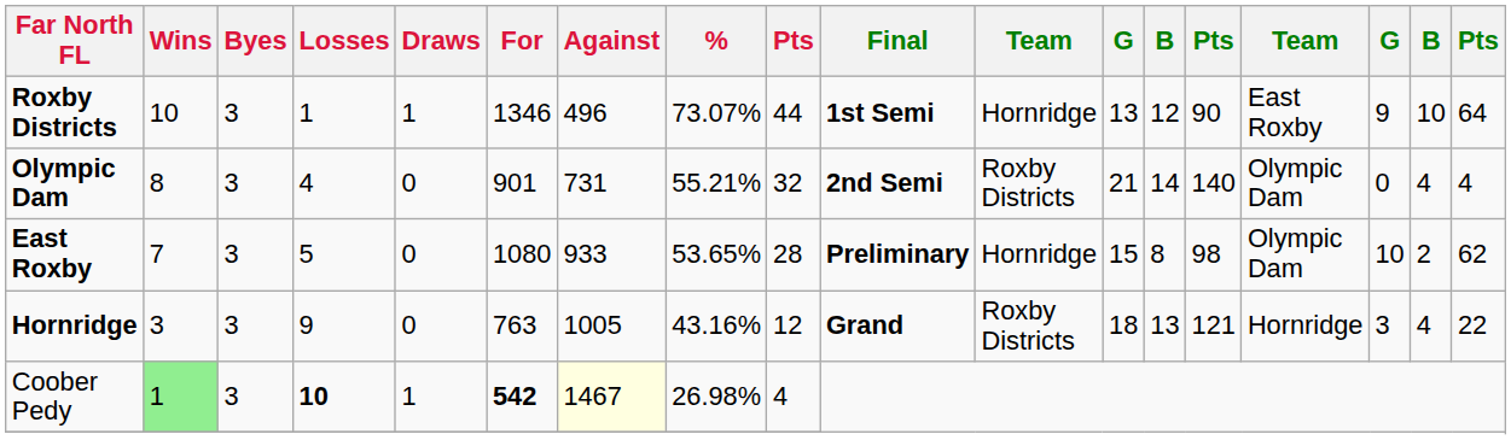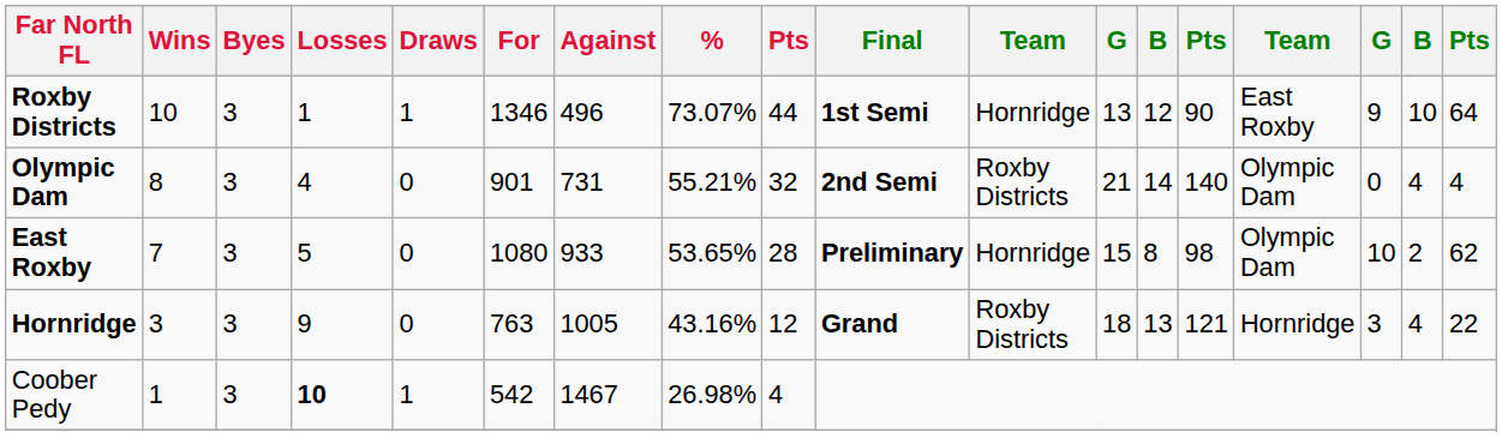Coober Pedy | Wins: lightgreen background -> no background
Coober Pedy | For: bold -> normal
Coober Pedy | Against: lightyellow background -> no background
